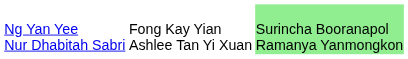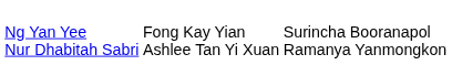Ng Yan Yee Nur Dhabitah Sabri | column 3: lightgreen background -> no background
